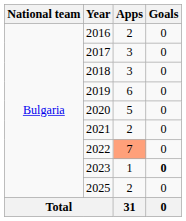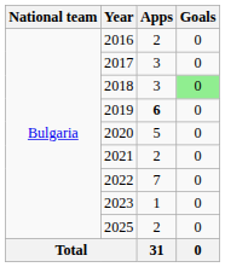2018 | Goals: no background -> lightgreen background
2019 | Apps: normal -> bold
2022 | Apps: lightsalmon background -> no background
2023 | Goals: bold -> normal
